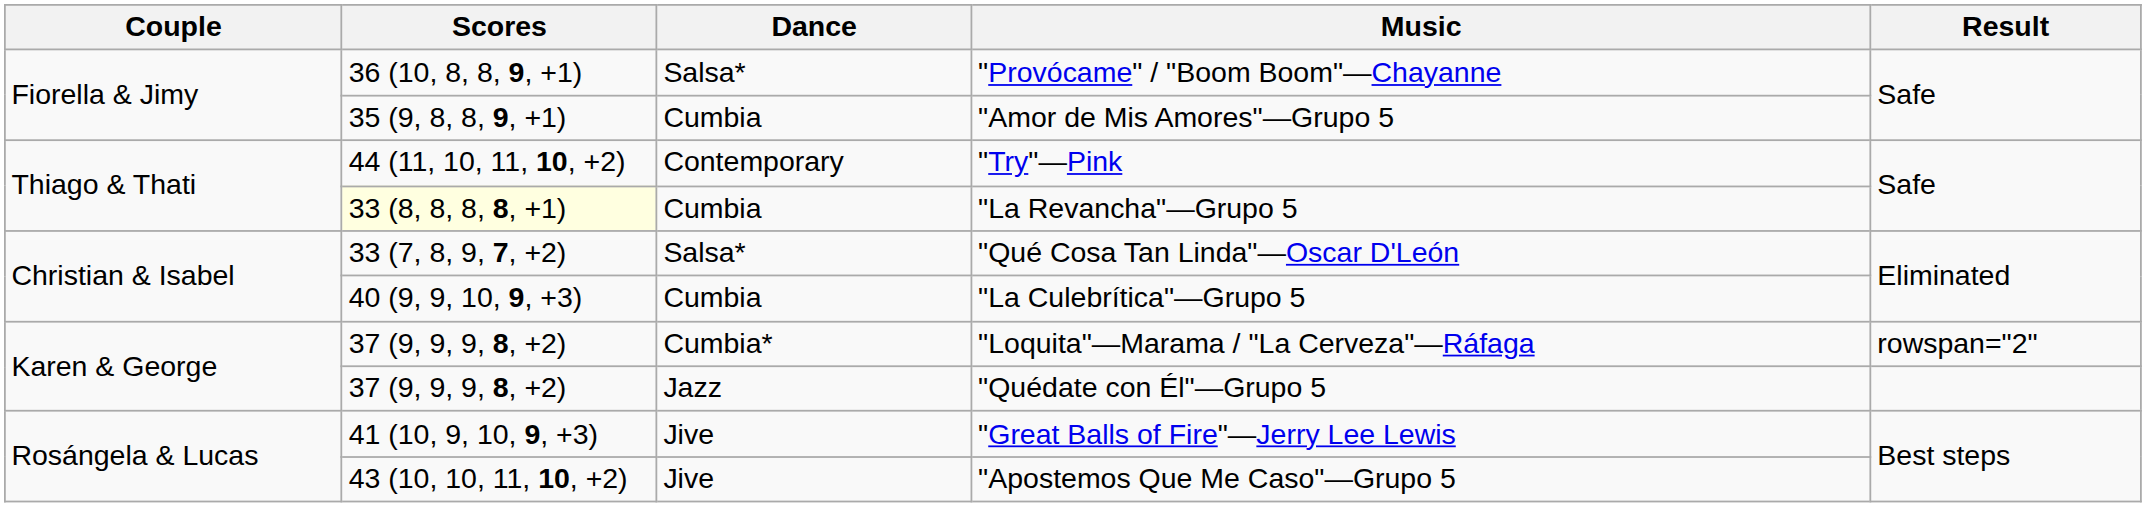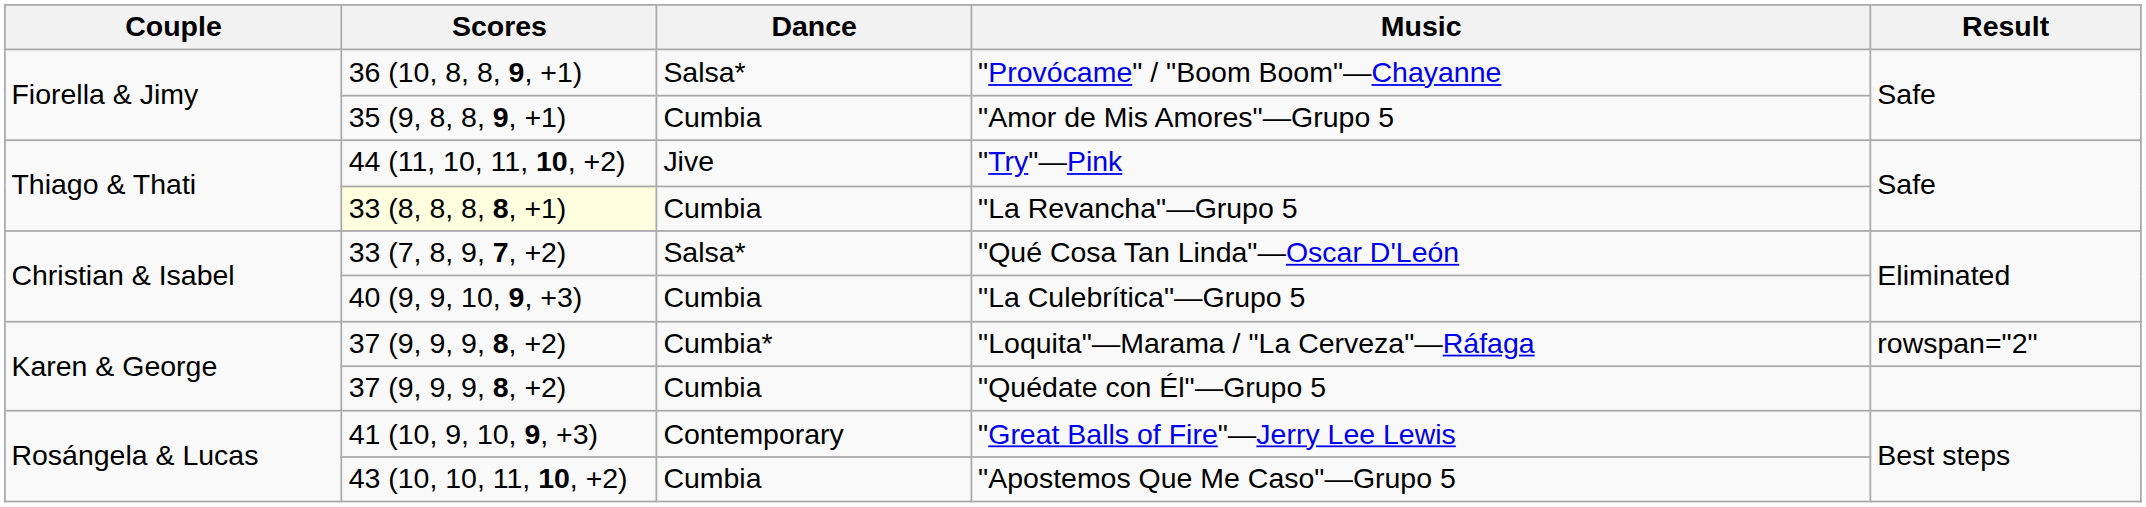"Try"—Pink | Dance: Contemporary -> Jive
"Quédate con Él"—Grupo 5 | Dance: Jazz -> Cumbia
"Great Balls of Fire"—Jerry Lee Lewis | Dance: Jive -> Contemporary
"Apostemos Que Me Caso"—Grupo 5 | Dance: Jive -> Cumbia
